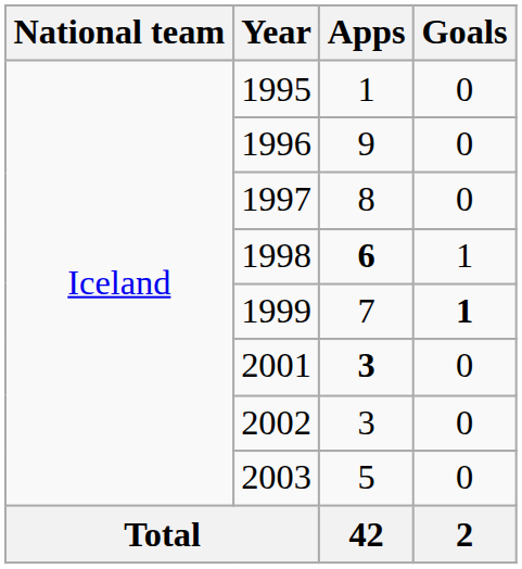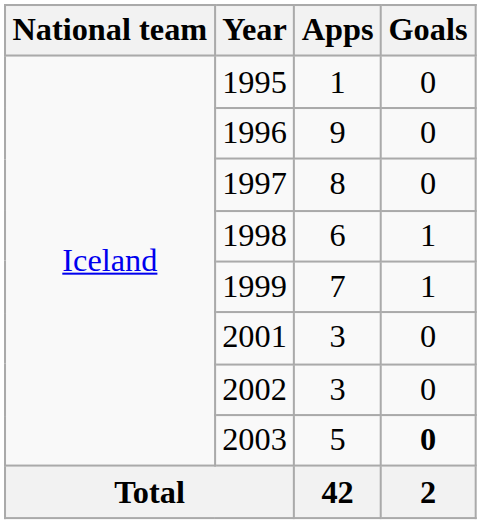1998 | Apps: bold -> normal
1999 | Goals: bold -> normal
2001 | Apps: bold -> normal
2003 | Goals: normal -> bold
